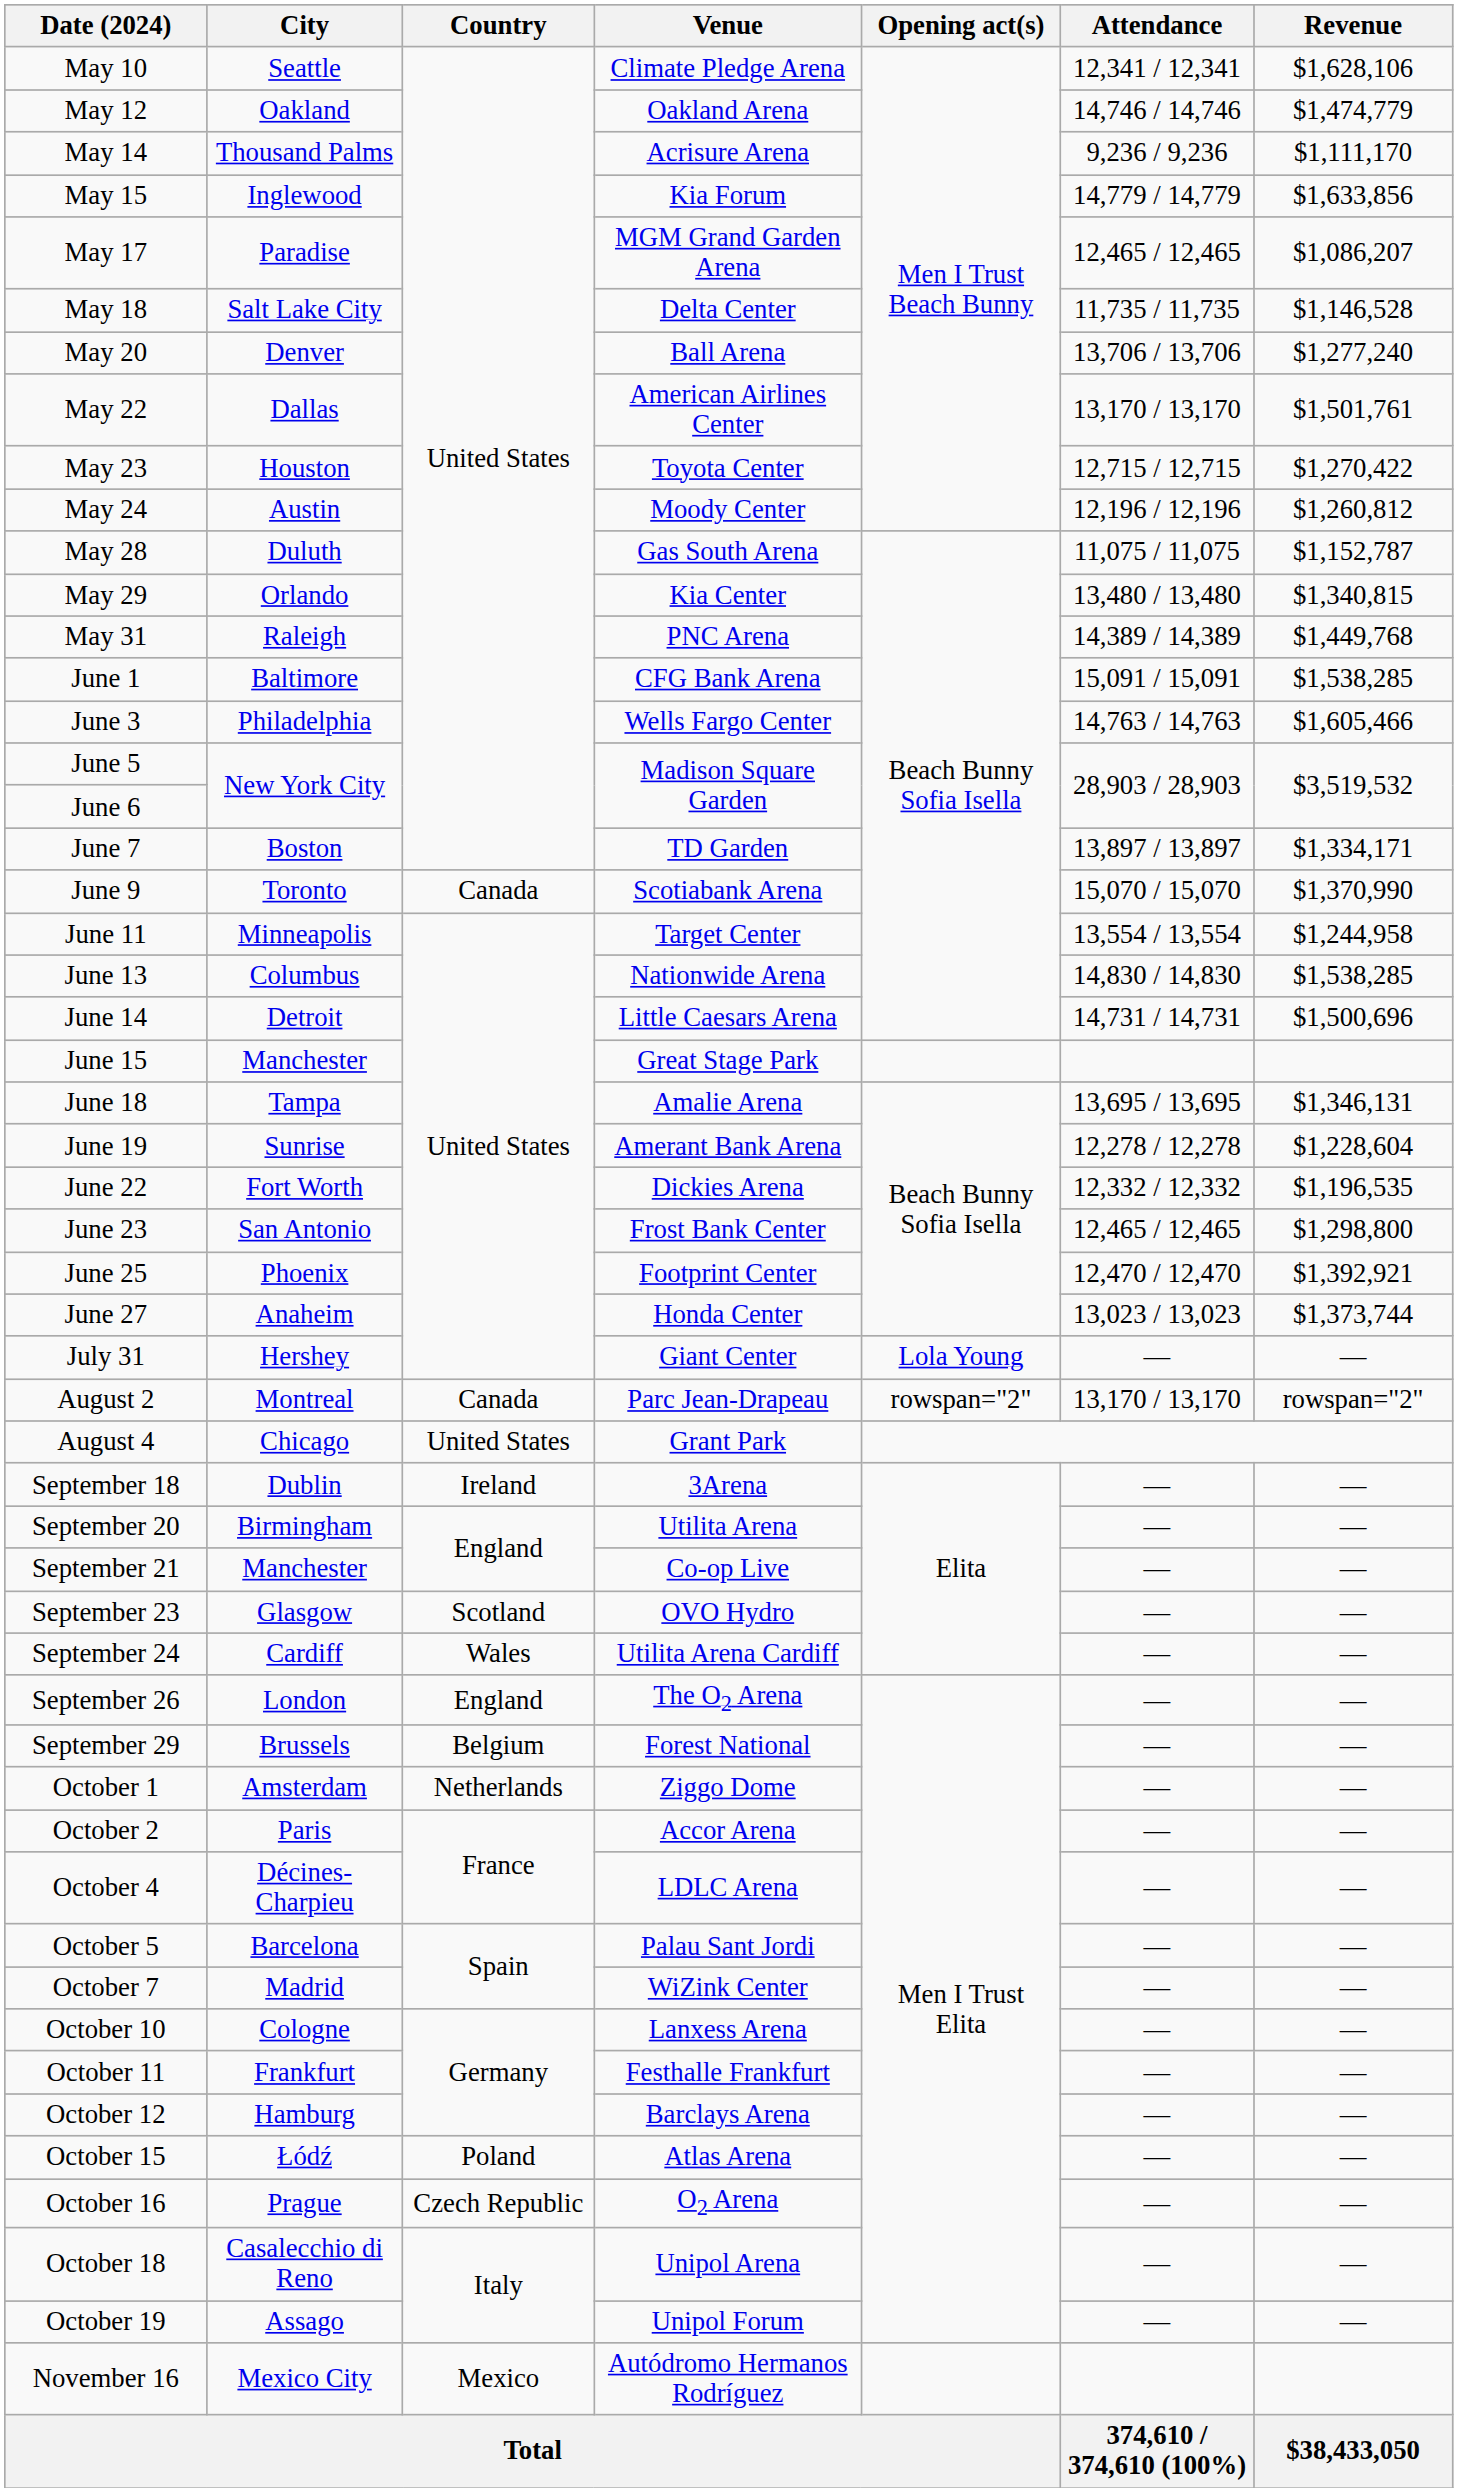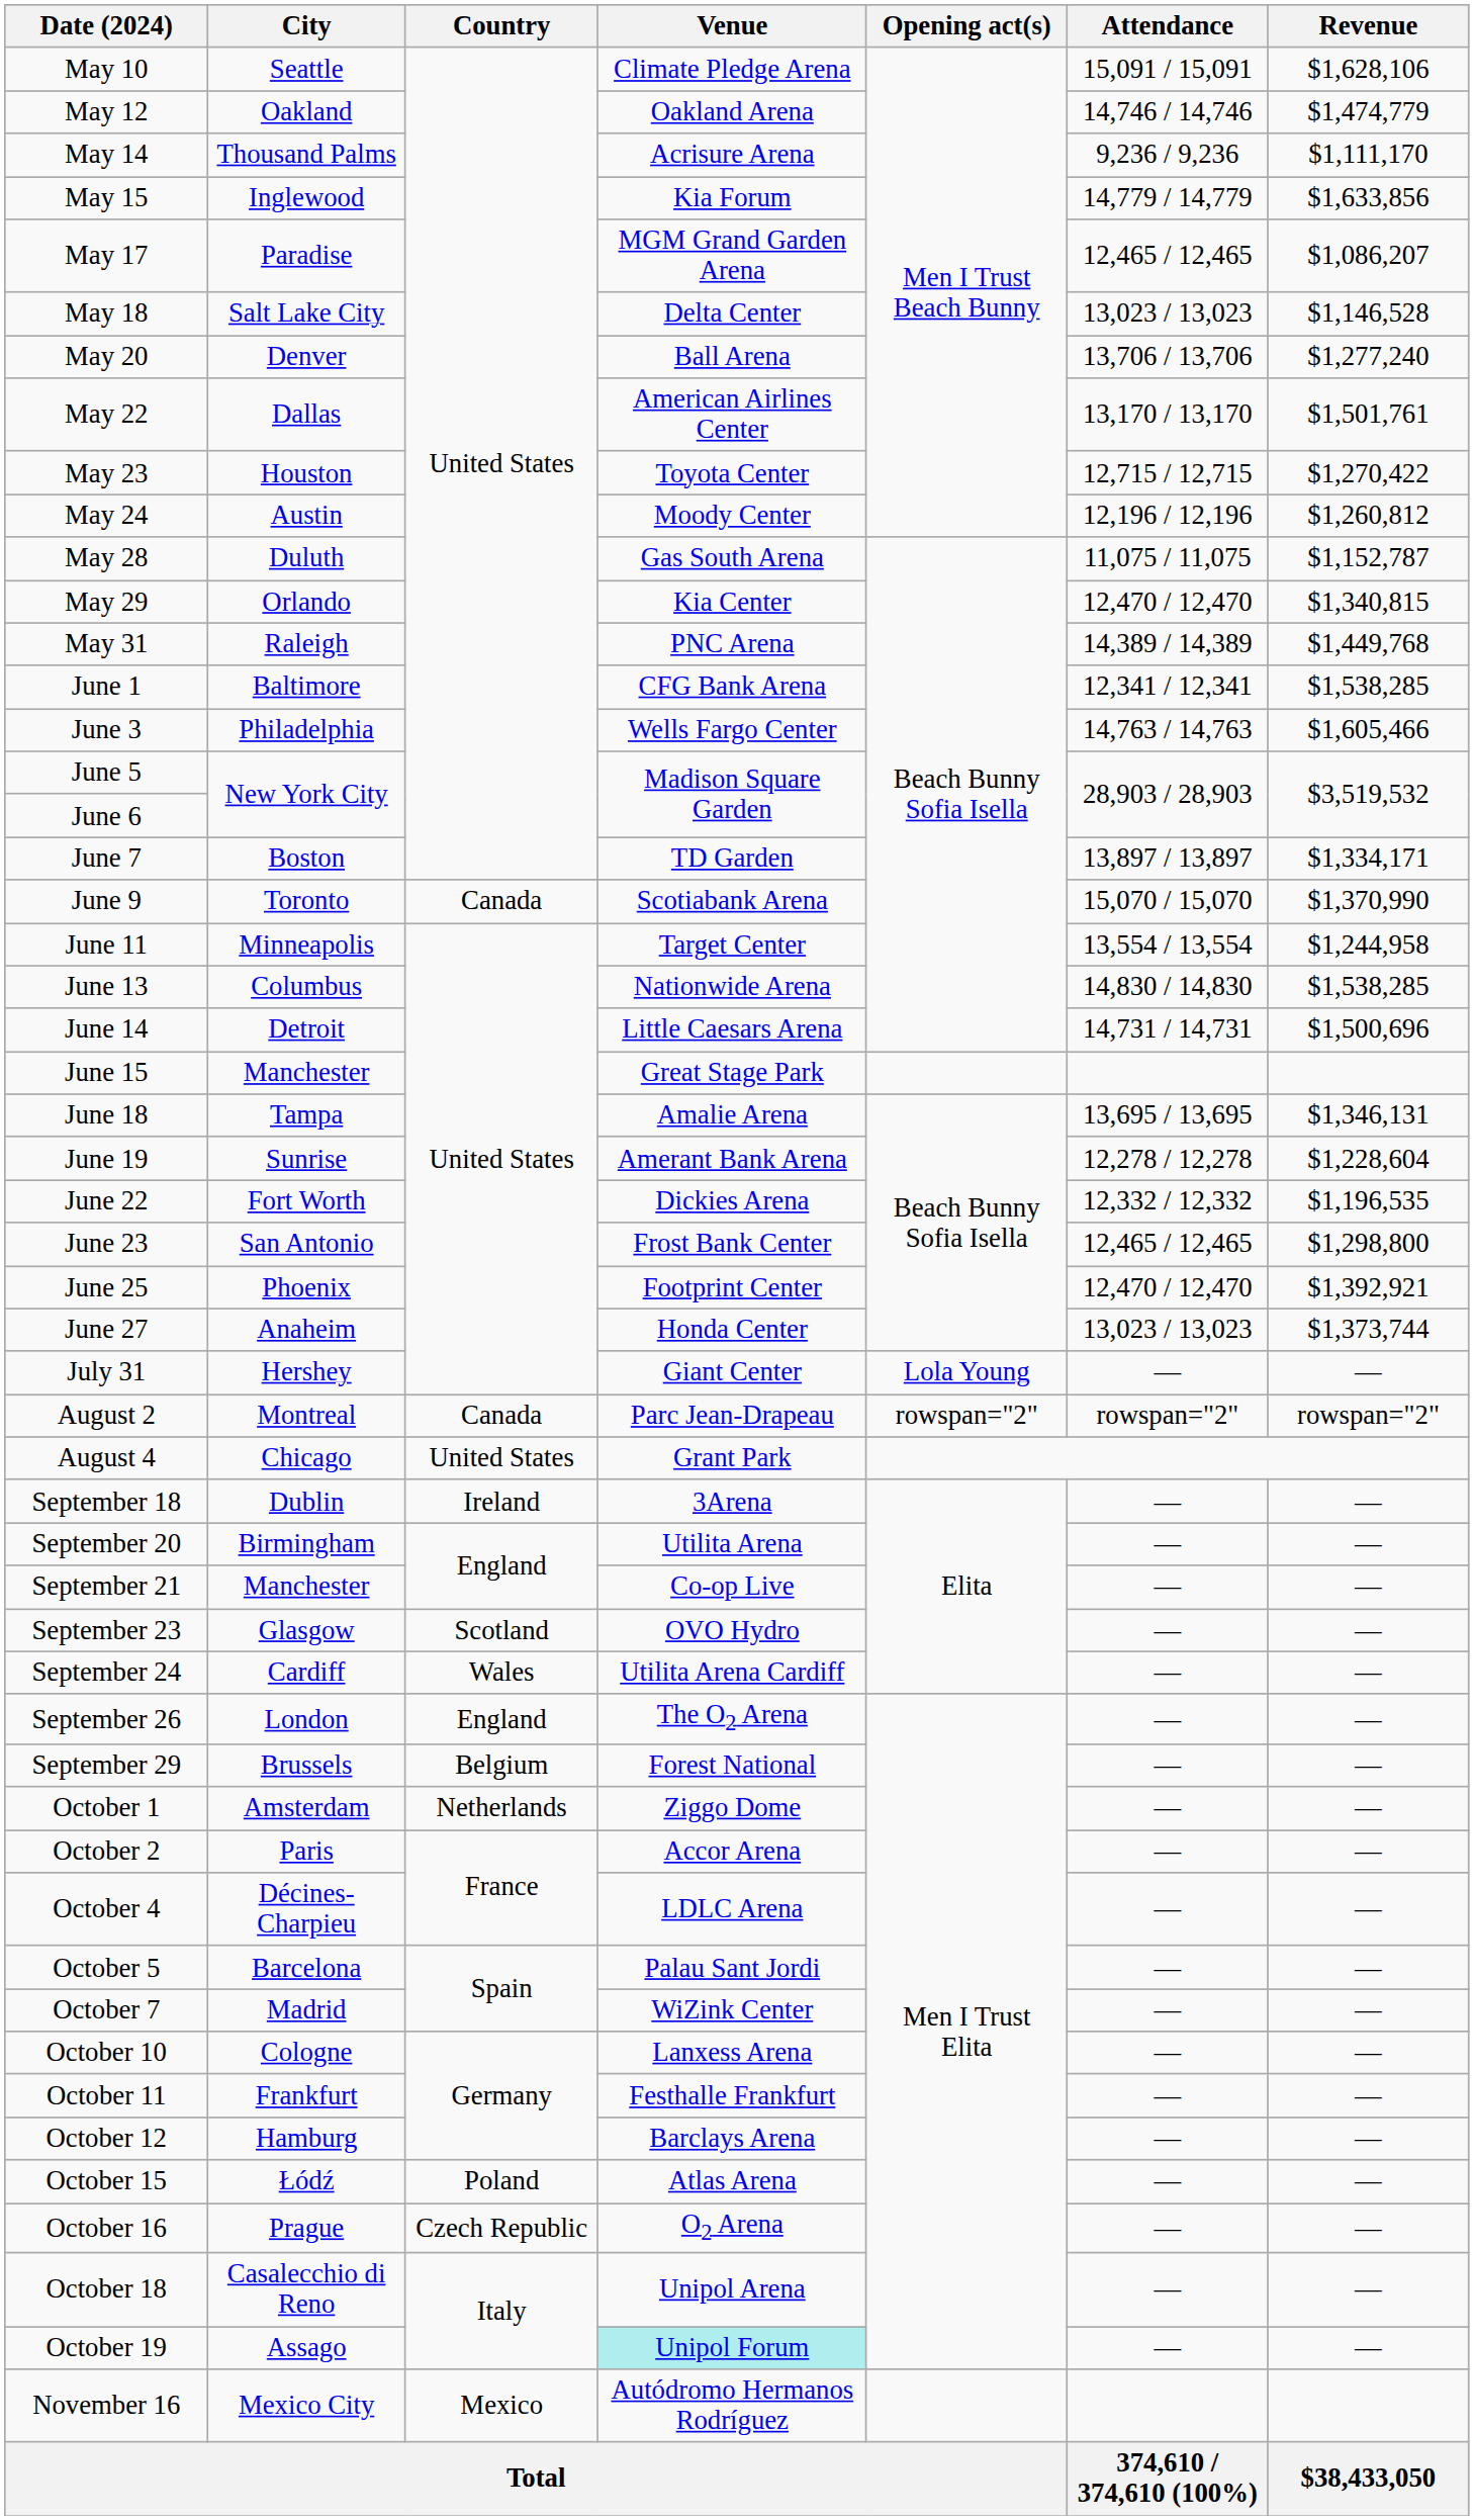May 10 | Attendance: 12,341 / 12,341 -> 15,091 / 15,091
May 18 | Attendance: 11,735 / 11,735 -> 13,023 / 13,023
May 29 | Attendance: 13,480 / 13,480 -> 12,470 / 12,470
June 1 | Attendance: 15,091 / 15,091 -> 12,341 / 12,341
August 2 | Attendance: 13,170 / 13,170 -> rowspan="2"
October 19 | Venue: no background -> paleturquoise background
